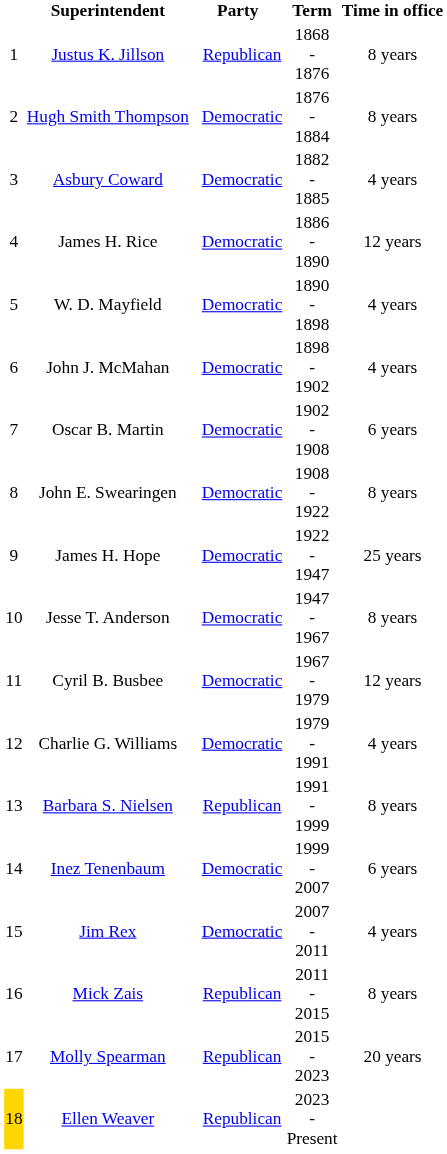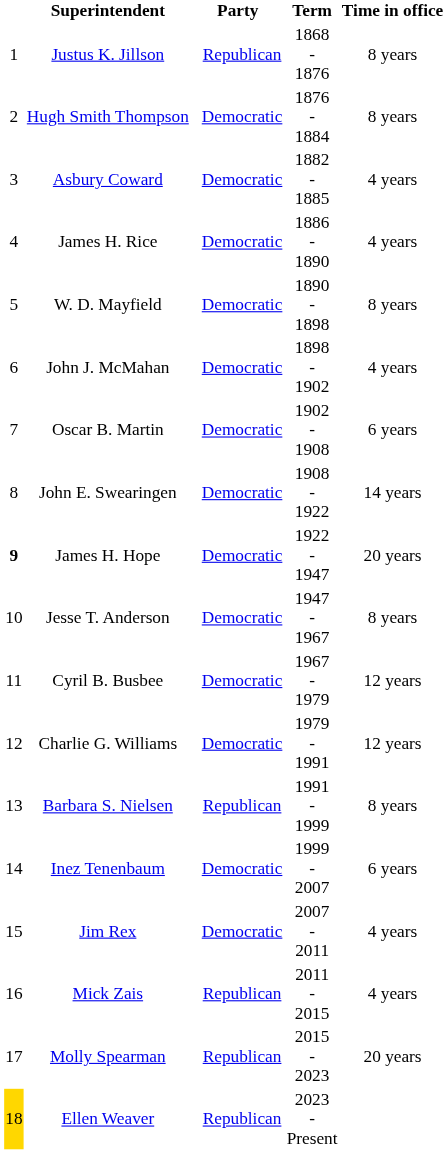James H. Rice | Time in office: 12 years -> 4 years
W. D. Mayfield | Time in office: 4 years -> 8 years
John E. Swearingen | Time in office: 8 years -> 14 years
James H. Hope | column 1: normal -> bold
James H. Hope | Time in office: 25 years -> 20 years
Charlie G. Williams | Time in office: 4 years -> 12 years
Mick Zais | Time in office: 8 years -> 4 years
